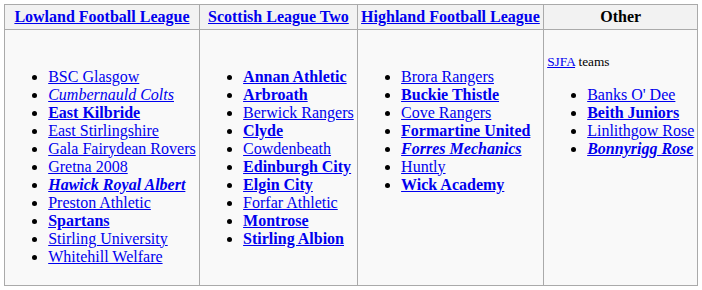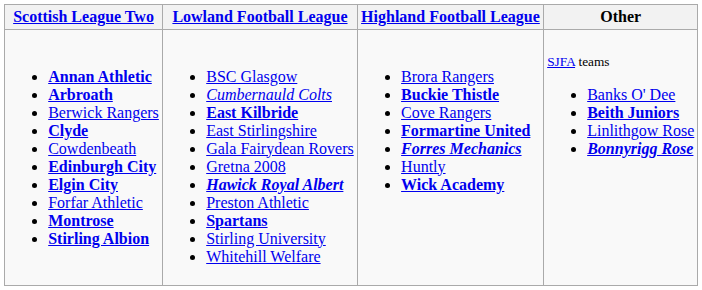columns swapped: Scottish League Two <-> Lowland Football League
